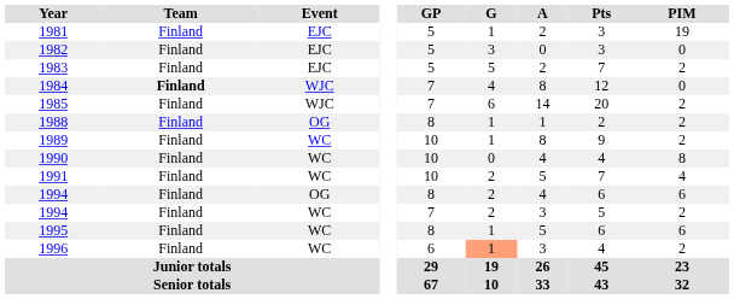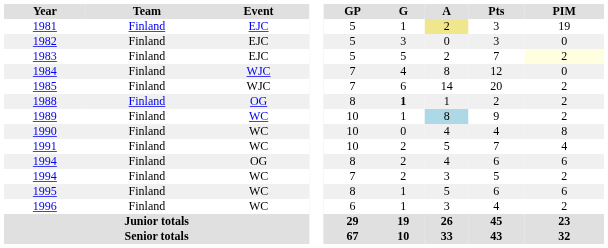1981 | A: no background -> khaki background
1983 | PIM: no background -> lightyellow background
1984 | Team: bold -> normal
1988 | G: normal -> bold
1989 | A: no background -> lightblue background
1996 | G: lightsalmon background -> no background
